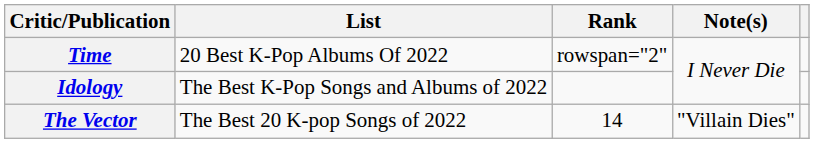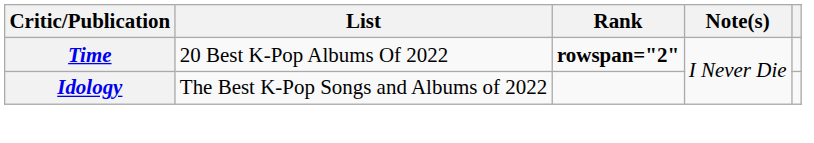Time | Rank: normal -> bold
- row: The Vector | The Best 20 K-pop Songs of 2022 | 14 | "Villain Dies"
